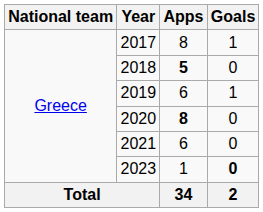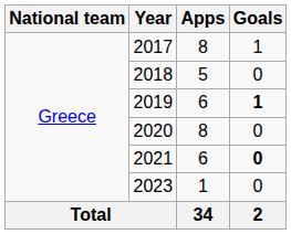2018 | Apps: bold -> normal
2019 | Goals: normal -> bold
2020 | Apps: bold -> normal
2021 | Goals: normal -> bold
2023 | Goals: bold -> normal
